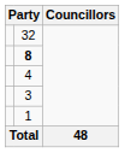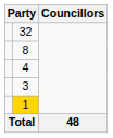8 | column 2: bold -> normal
1 | column 2: no background -> gold background
